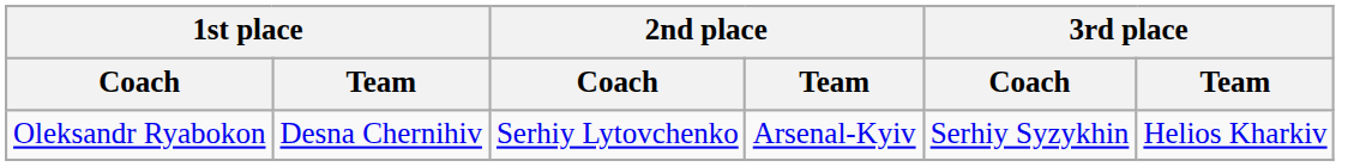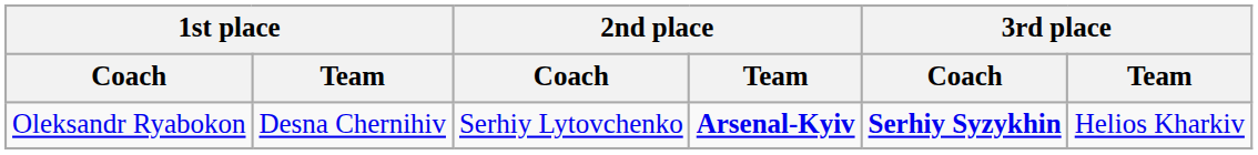Oleksandr Ryabokon | 2nd place / Team: normal -> bold
Oleksandr Ryabokon | 3rd place / Coach: normal -> bold
